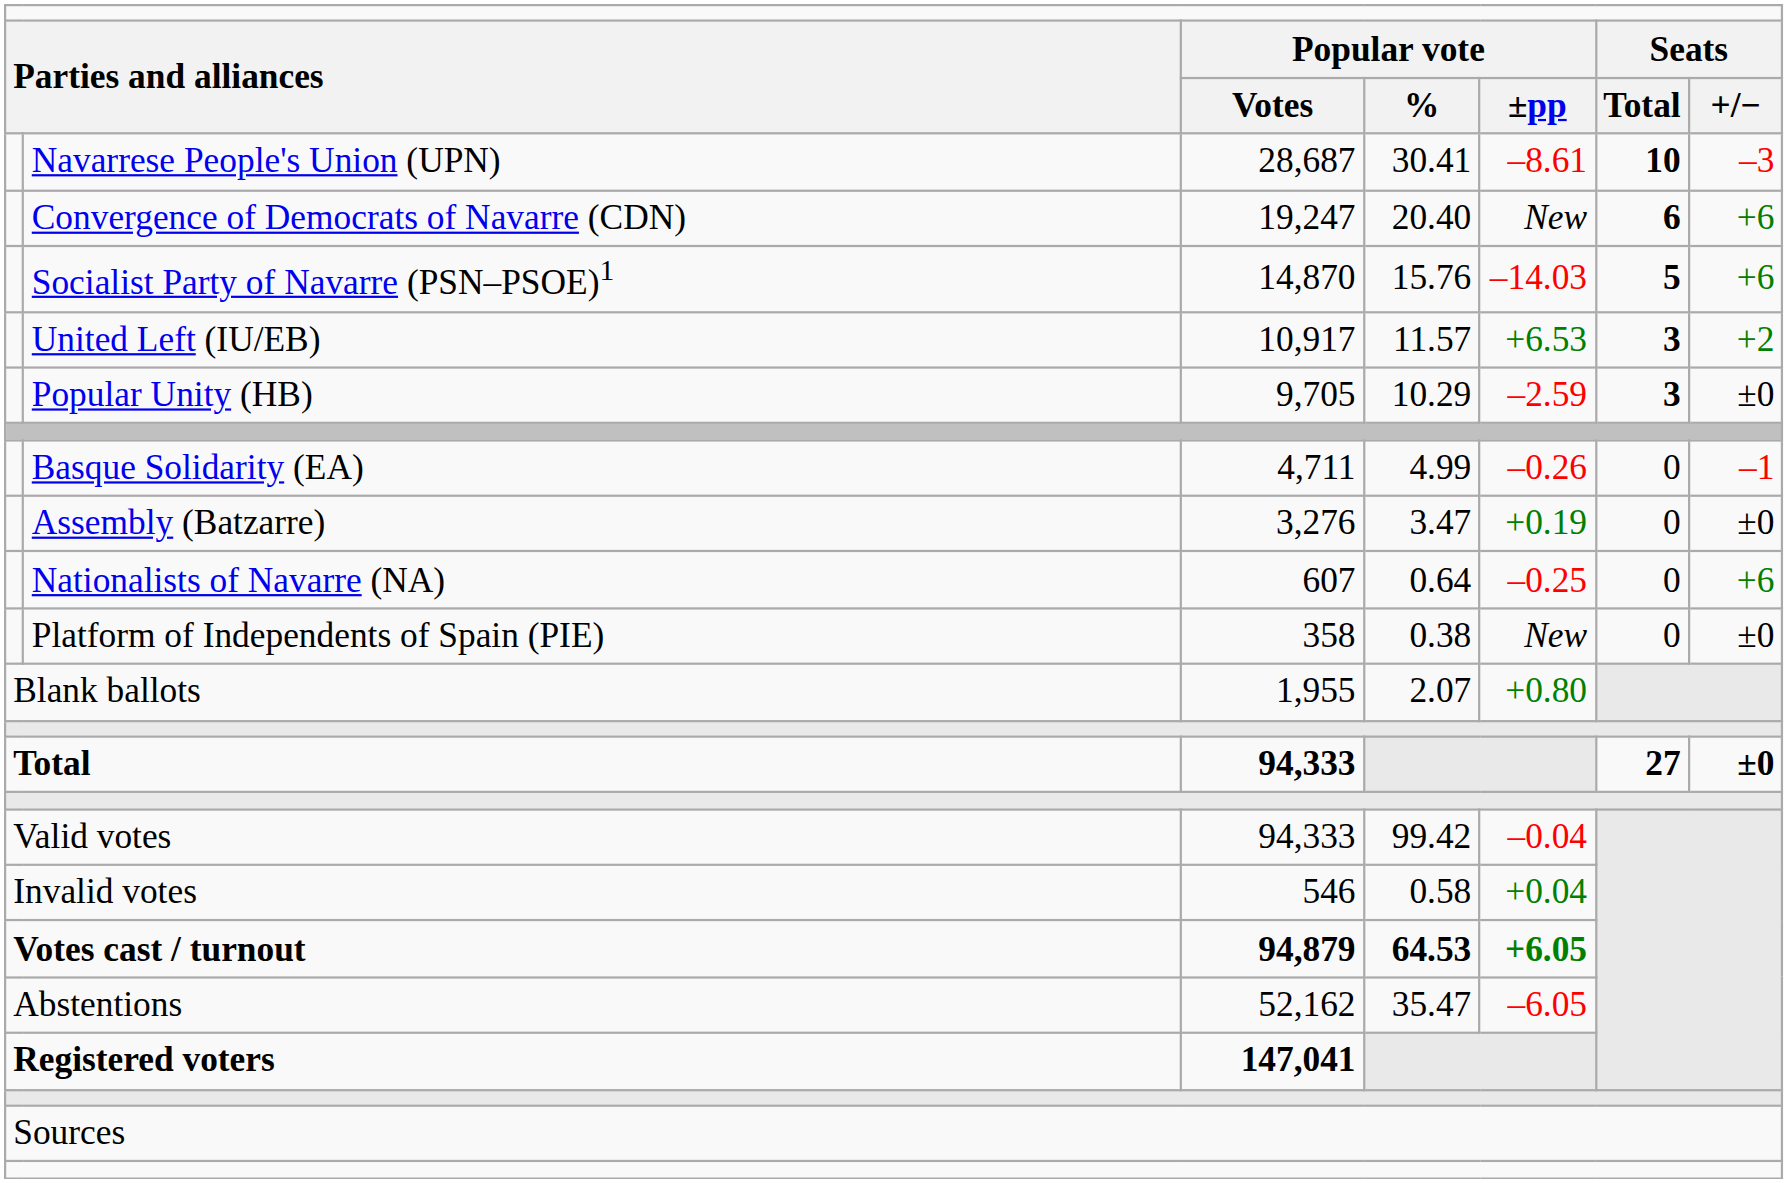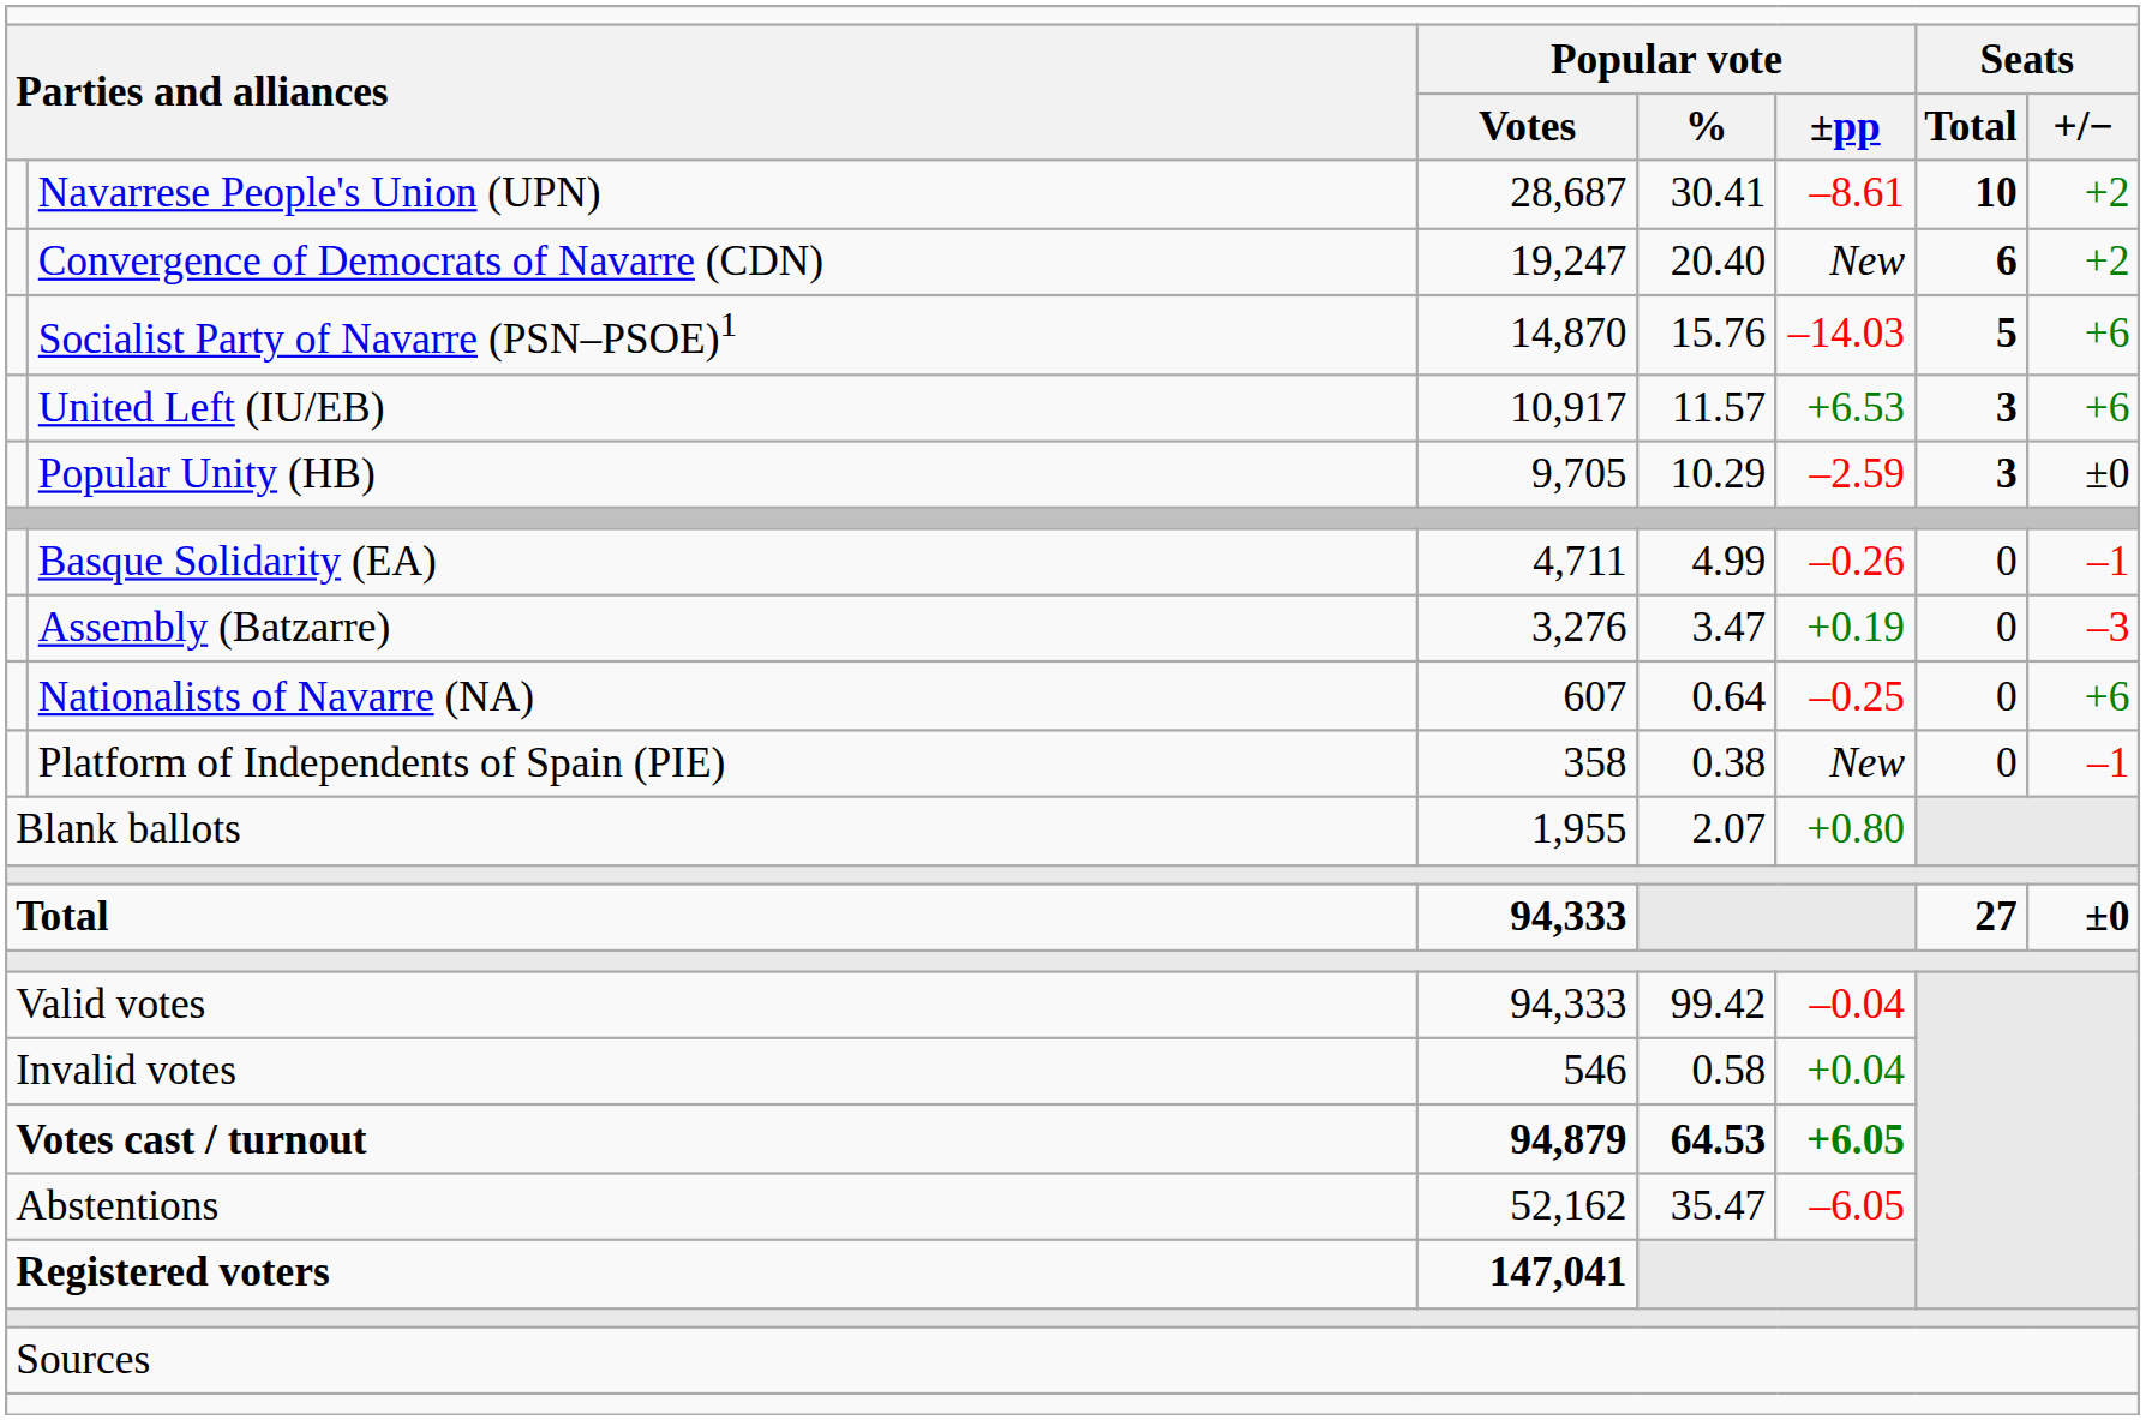Navarrese People's Union (UPN) | column 7: –3 -> +2
Convergence of Democrats of Navarre (CDN) | column 7: +6 -> +2
United Left (IU/EB) | column 7: +2 -> +6
Assembly (Batzarre) | column 7: ±0 -> –3
Platform of Independents of Spain (PIE) | column 7: ±0 -> –1
